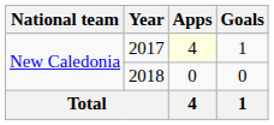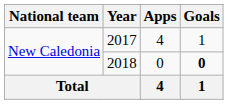2017 | Apps: lightyellow background -> no background
2018 | Goals: normal -> bold
